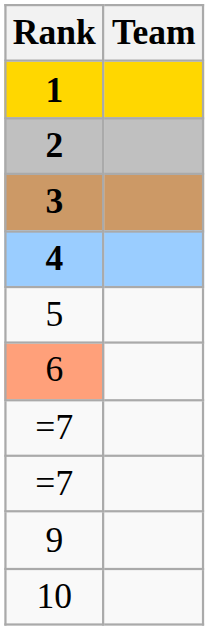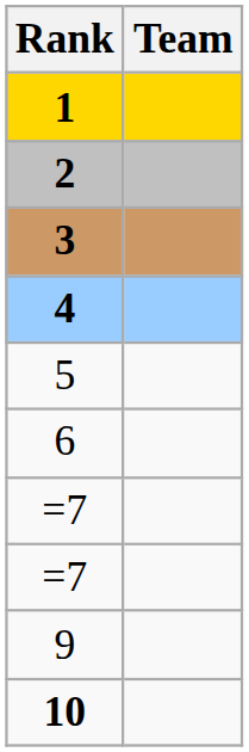row 7 | Rank: lightsalmon background -> no background
row 11 | Rank: normal -> bold
